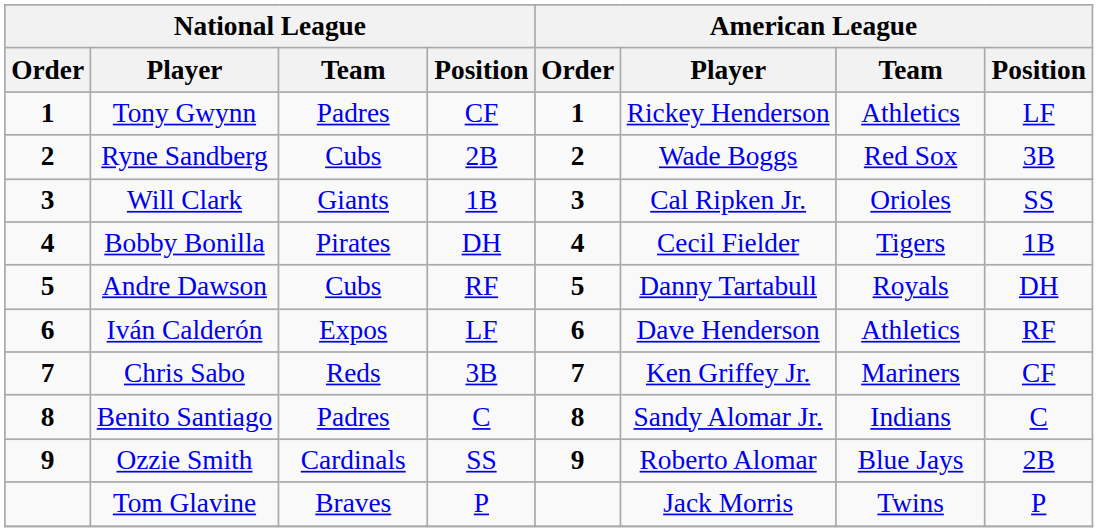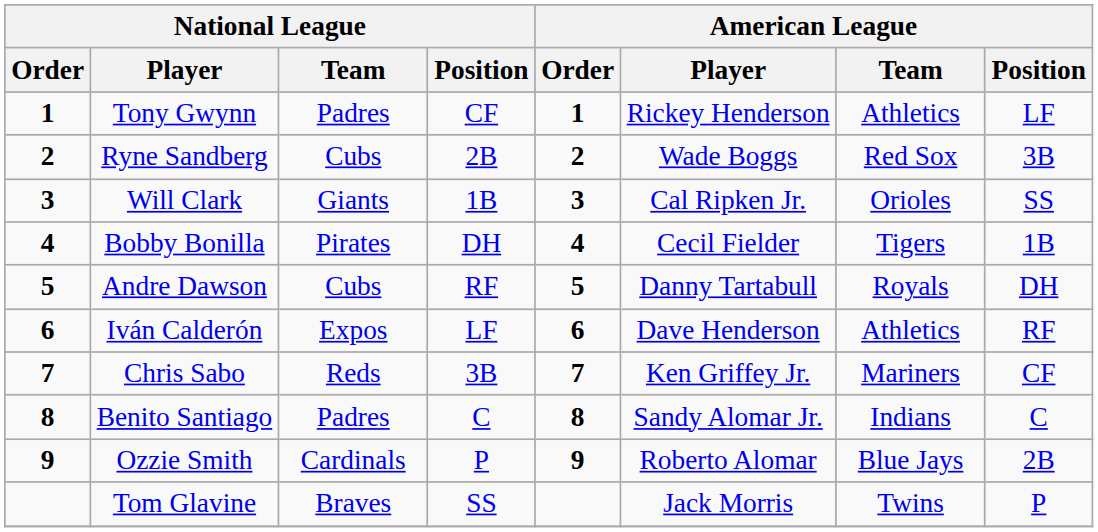Ozzie Smith | National League / Position: SS -> P
Tom Glavine | National League / Position: P -> SS
